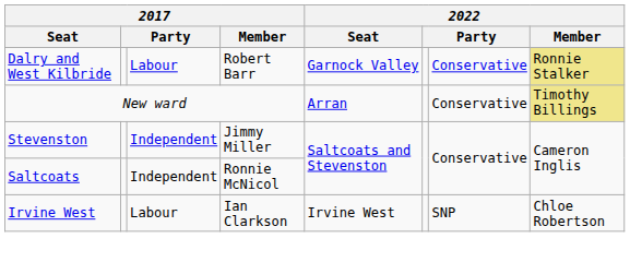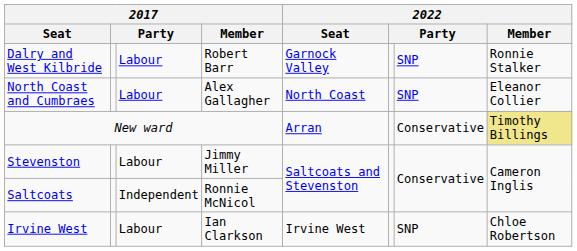Dalry and West Kilbride | column 7: Conservative -> SNP
Dalry and West Kilbride | 2022 / Member: khaki background -> no background
+ row: North Coast and Cumbraes | Labour | Alex Gallagher | North Coast | SNP | Eleanor Collier
Stevenston | column 3: Independent -> Labour
